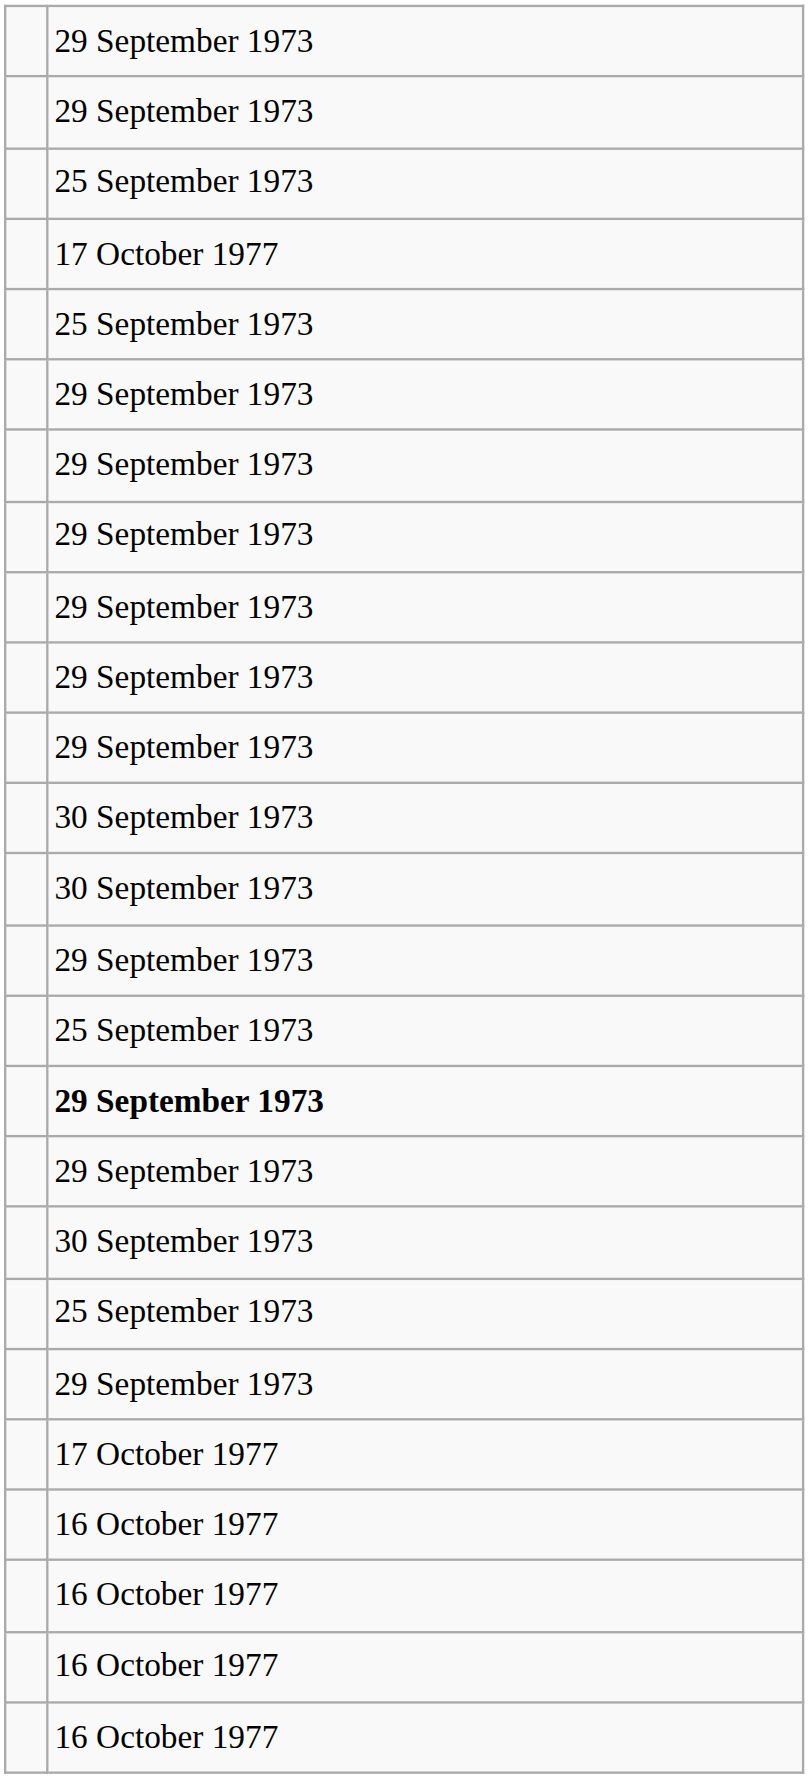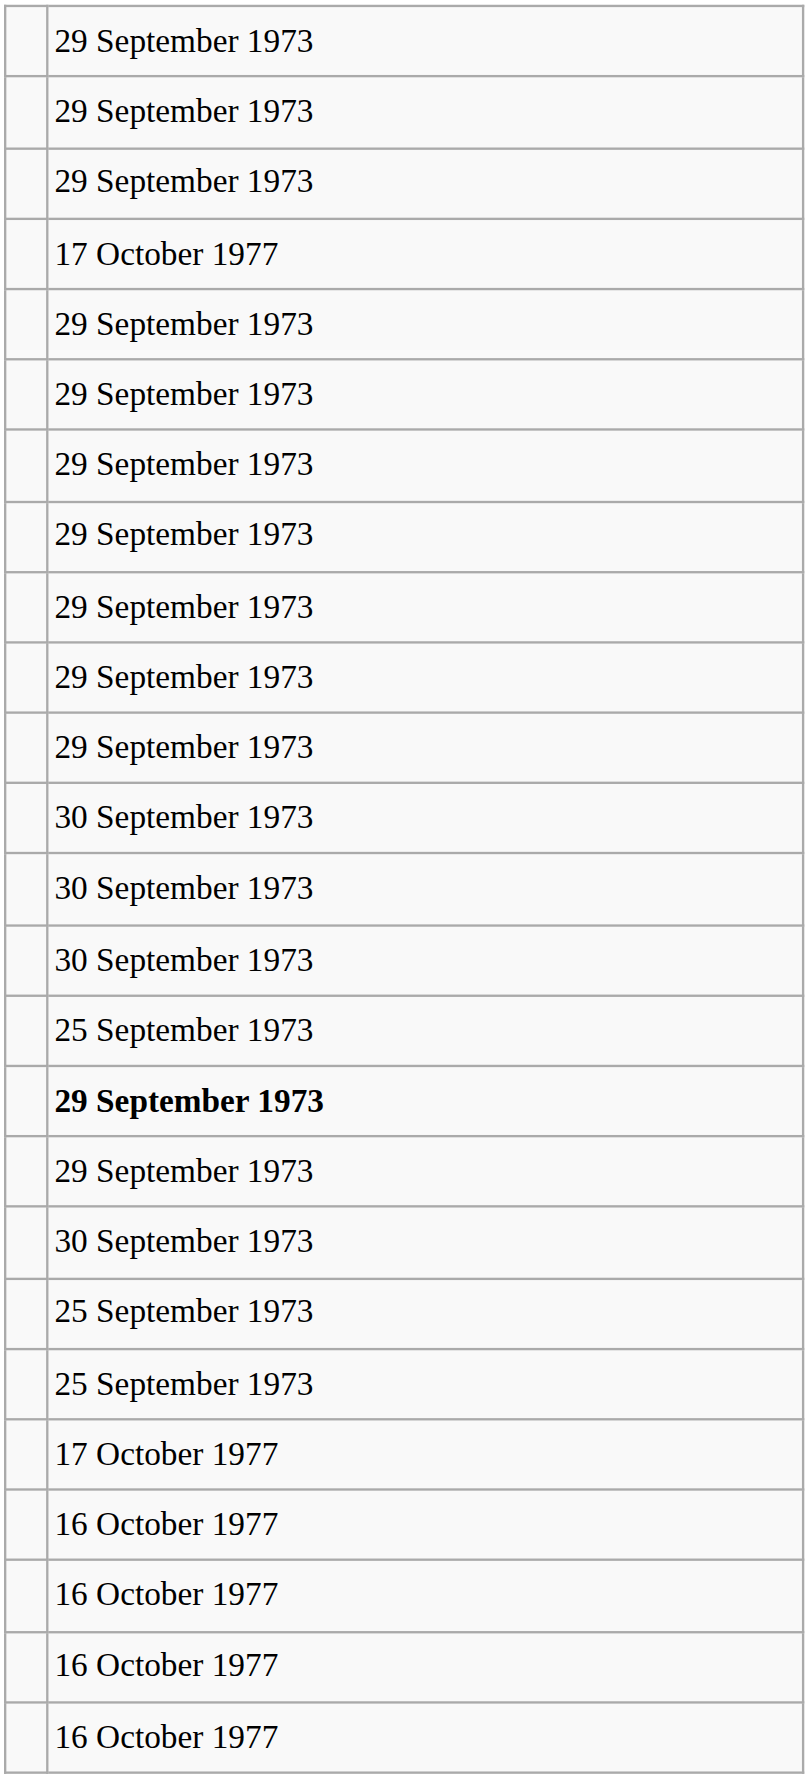row 3 | column 2: 25 September 1973 -> 29 September 1973
row 5 | column 2: 25 September 1973 -> 29 September 1973
row 14 | column 2: 29 September 1973 -> 30 September 1973
row 20 | column 2: 29 September 1973 -> 25 September 1973
